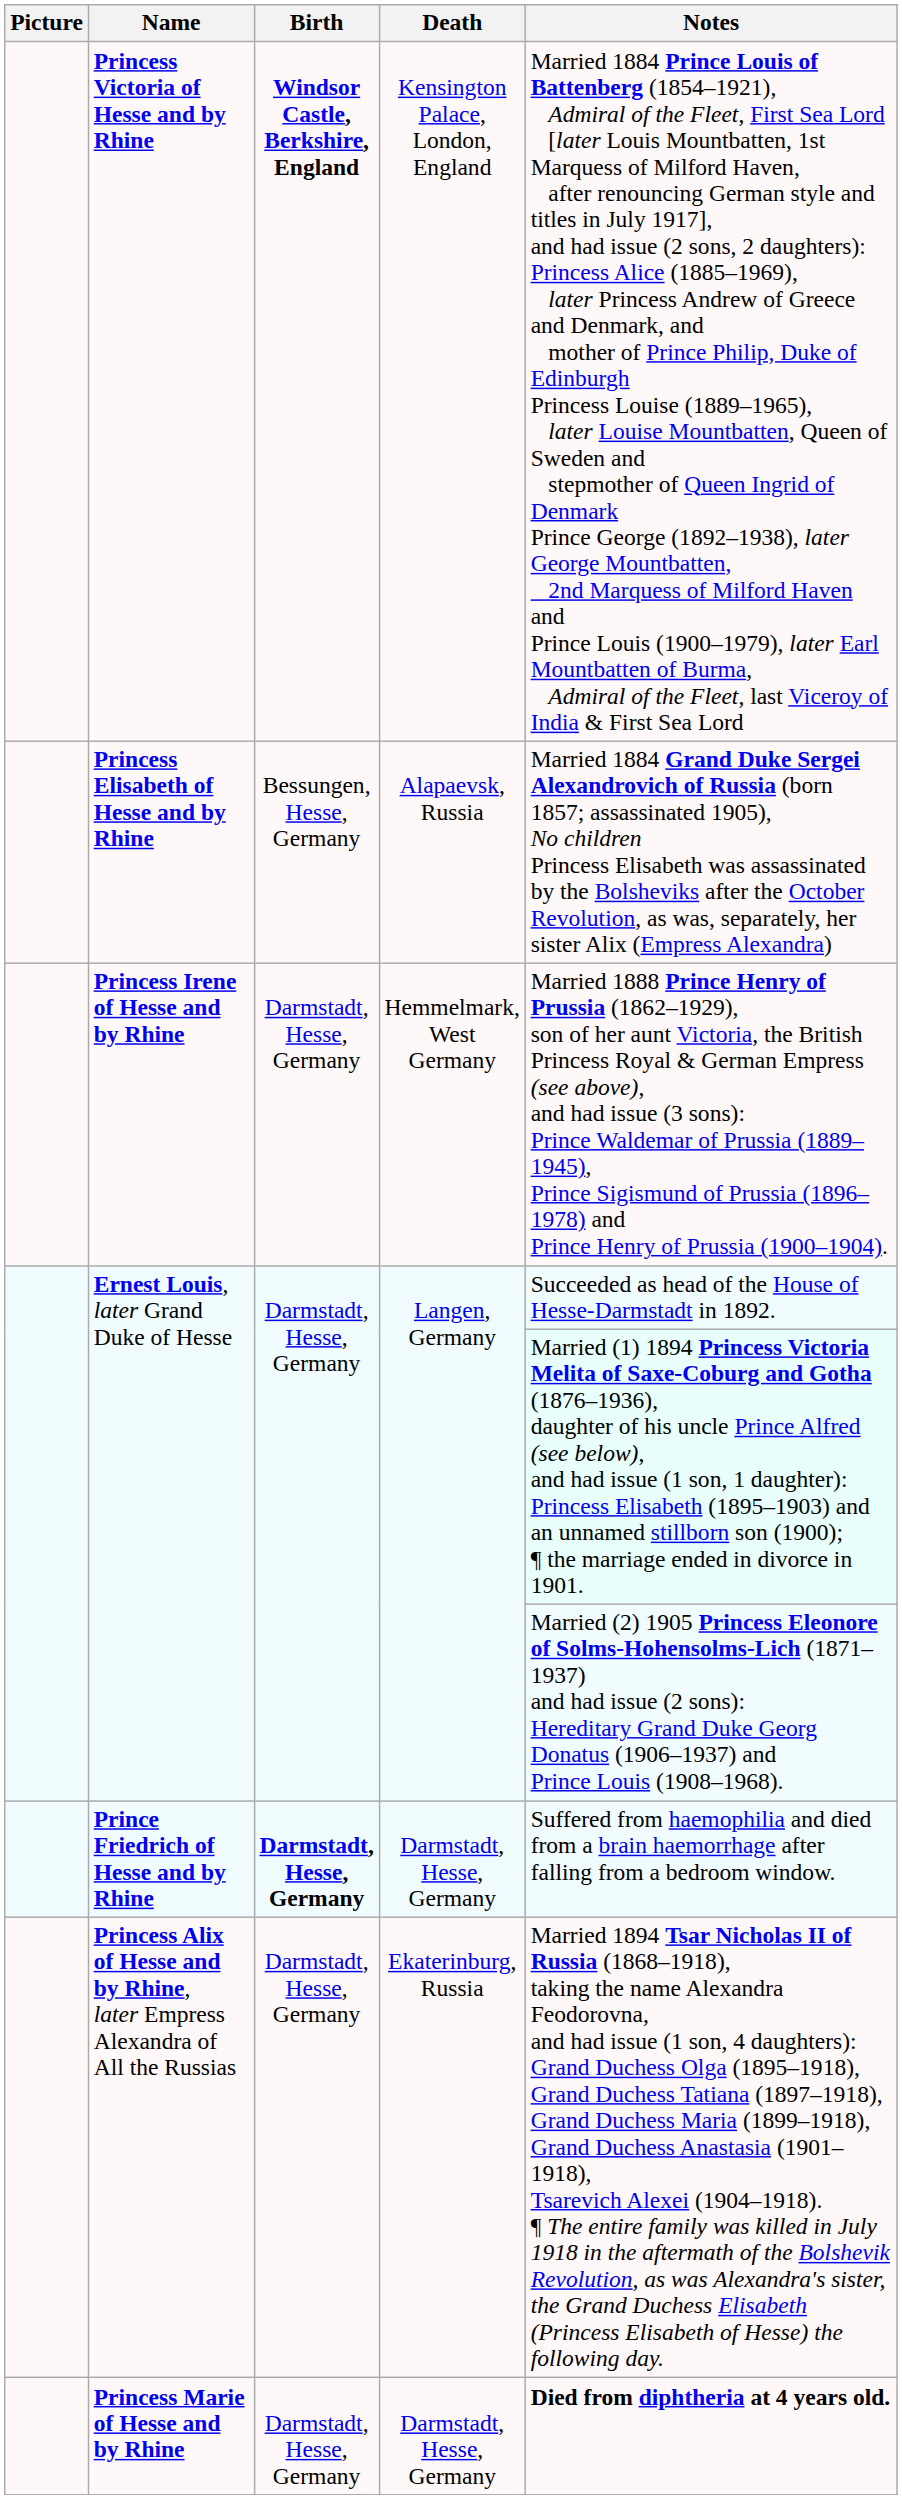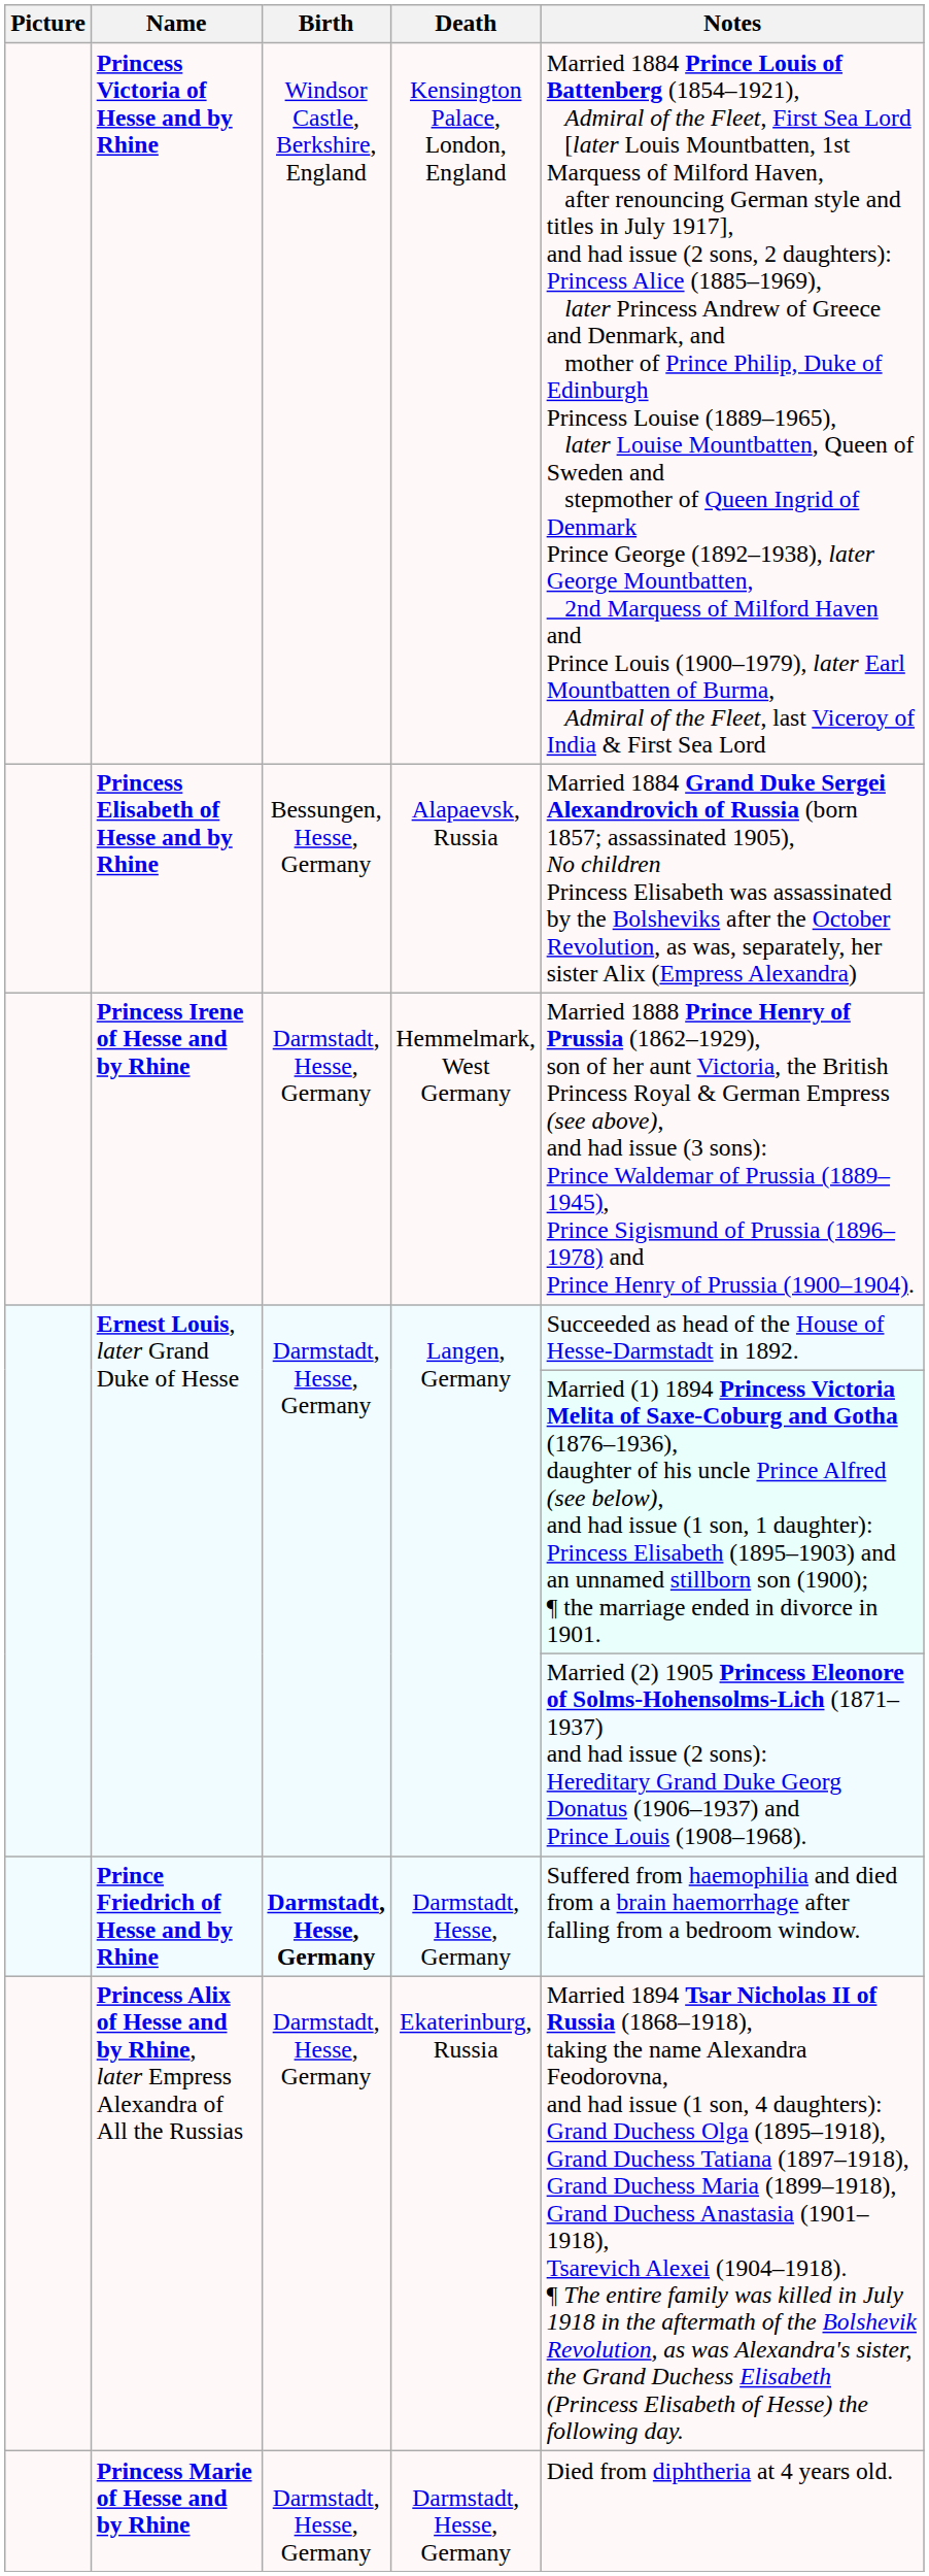Princess Victoria of Hesse and by Rhine | Birth: bold -> normal
Princess Marie of Hesse and by Rhine | Notes: bold -> normal
